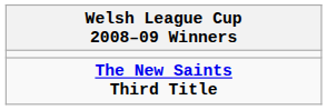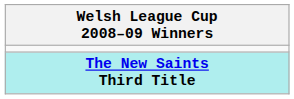row 3 | column 1: no background -> paleturquoise background
